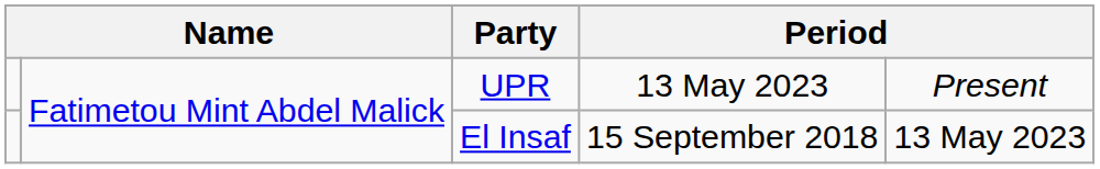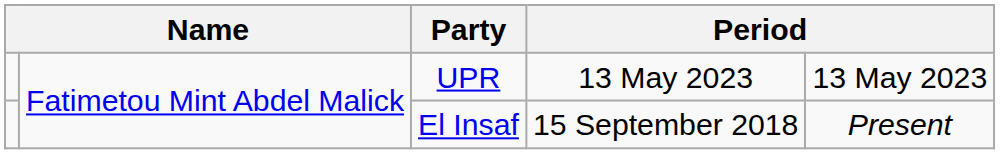UPR | column 5: Present -> 13 May 2023
El Insaf | column 5: 13 May 2023 -> Present
